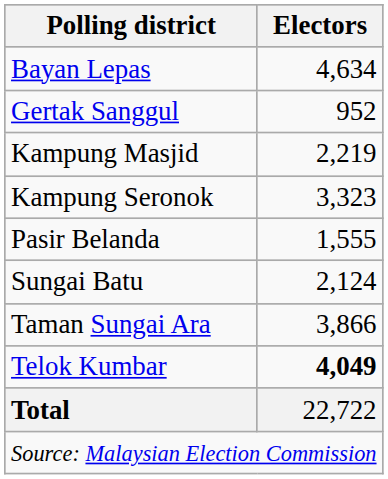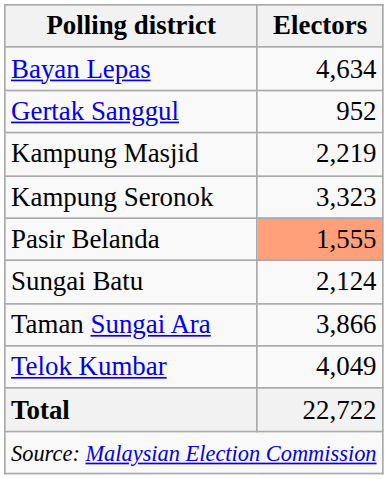Pasir Belanda | Electors: no background -> lightsalmon background
Telok Kumbar | Electors: bold -> normal
